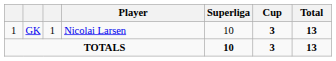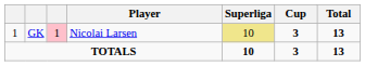row 2 | column 3: no background -> pink background
row 2 | Superliga: no background -> khaki background
